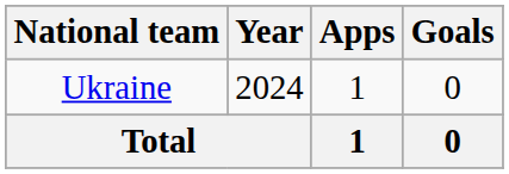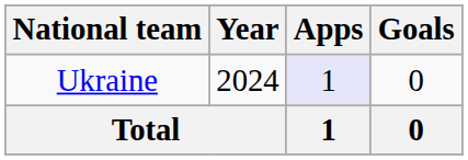Ukraine | Apps: no background -> lavender background
